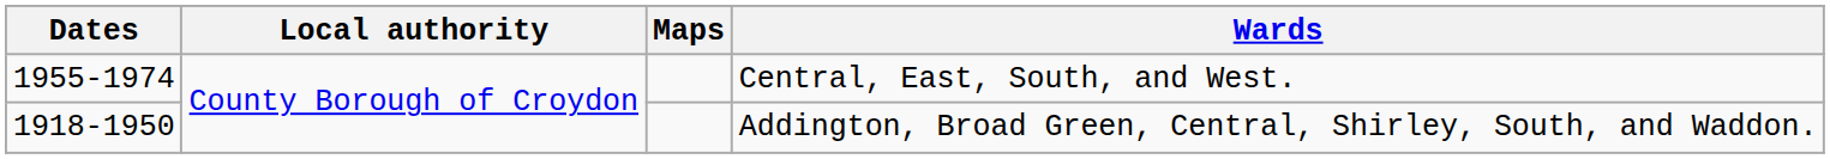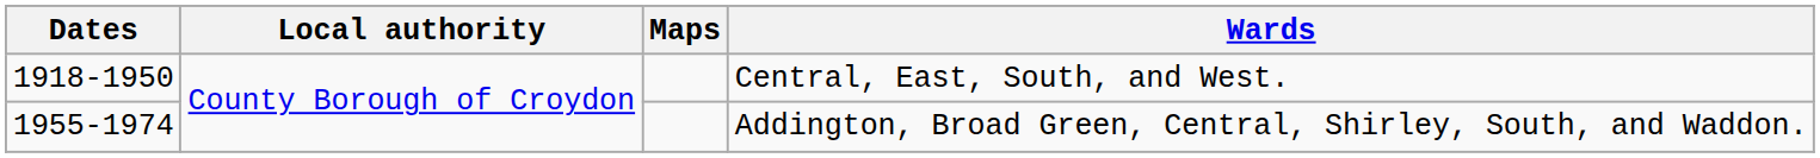Central, East, South, and West. | Dates: 1955-1974 -> 1918-1950
Addington, Broad Green, Central, Shirley, South, and Waddon. | Dates: 1918-1950 -> 1955-1974
